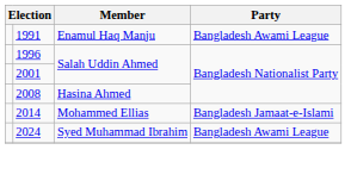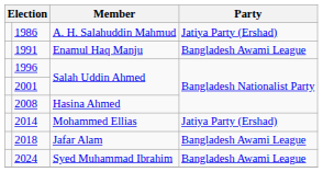+ row: 1986 | A. H. Salahuddin Mahmud | Jatiya Party (Ershad)
2014 | Party: Bangladesh Jamaat-e-Islami -> Jatiya Party (Ershad)
+ row: 2018 | Jafar Alam | Bangladesh Awami League
